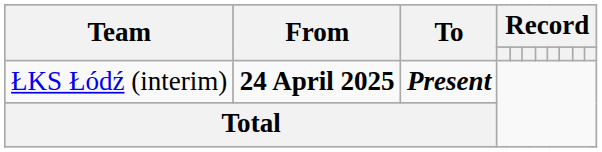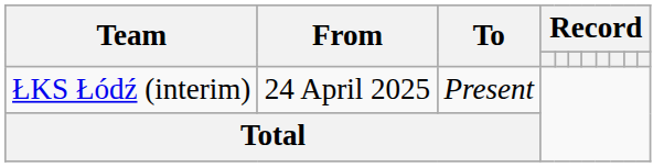ŁKS Łódź (interim) | From: bold -> normal
ŁKS Łódź (interim) | To: bold -> normal
